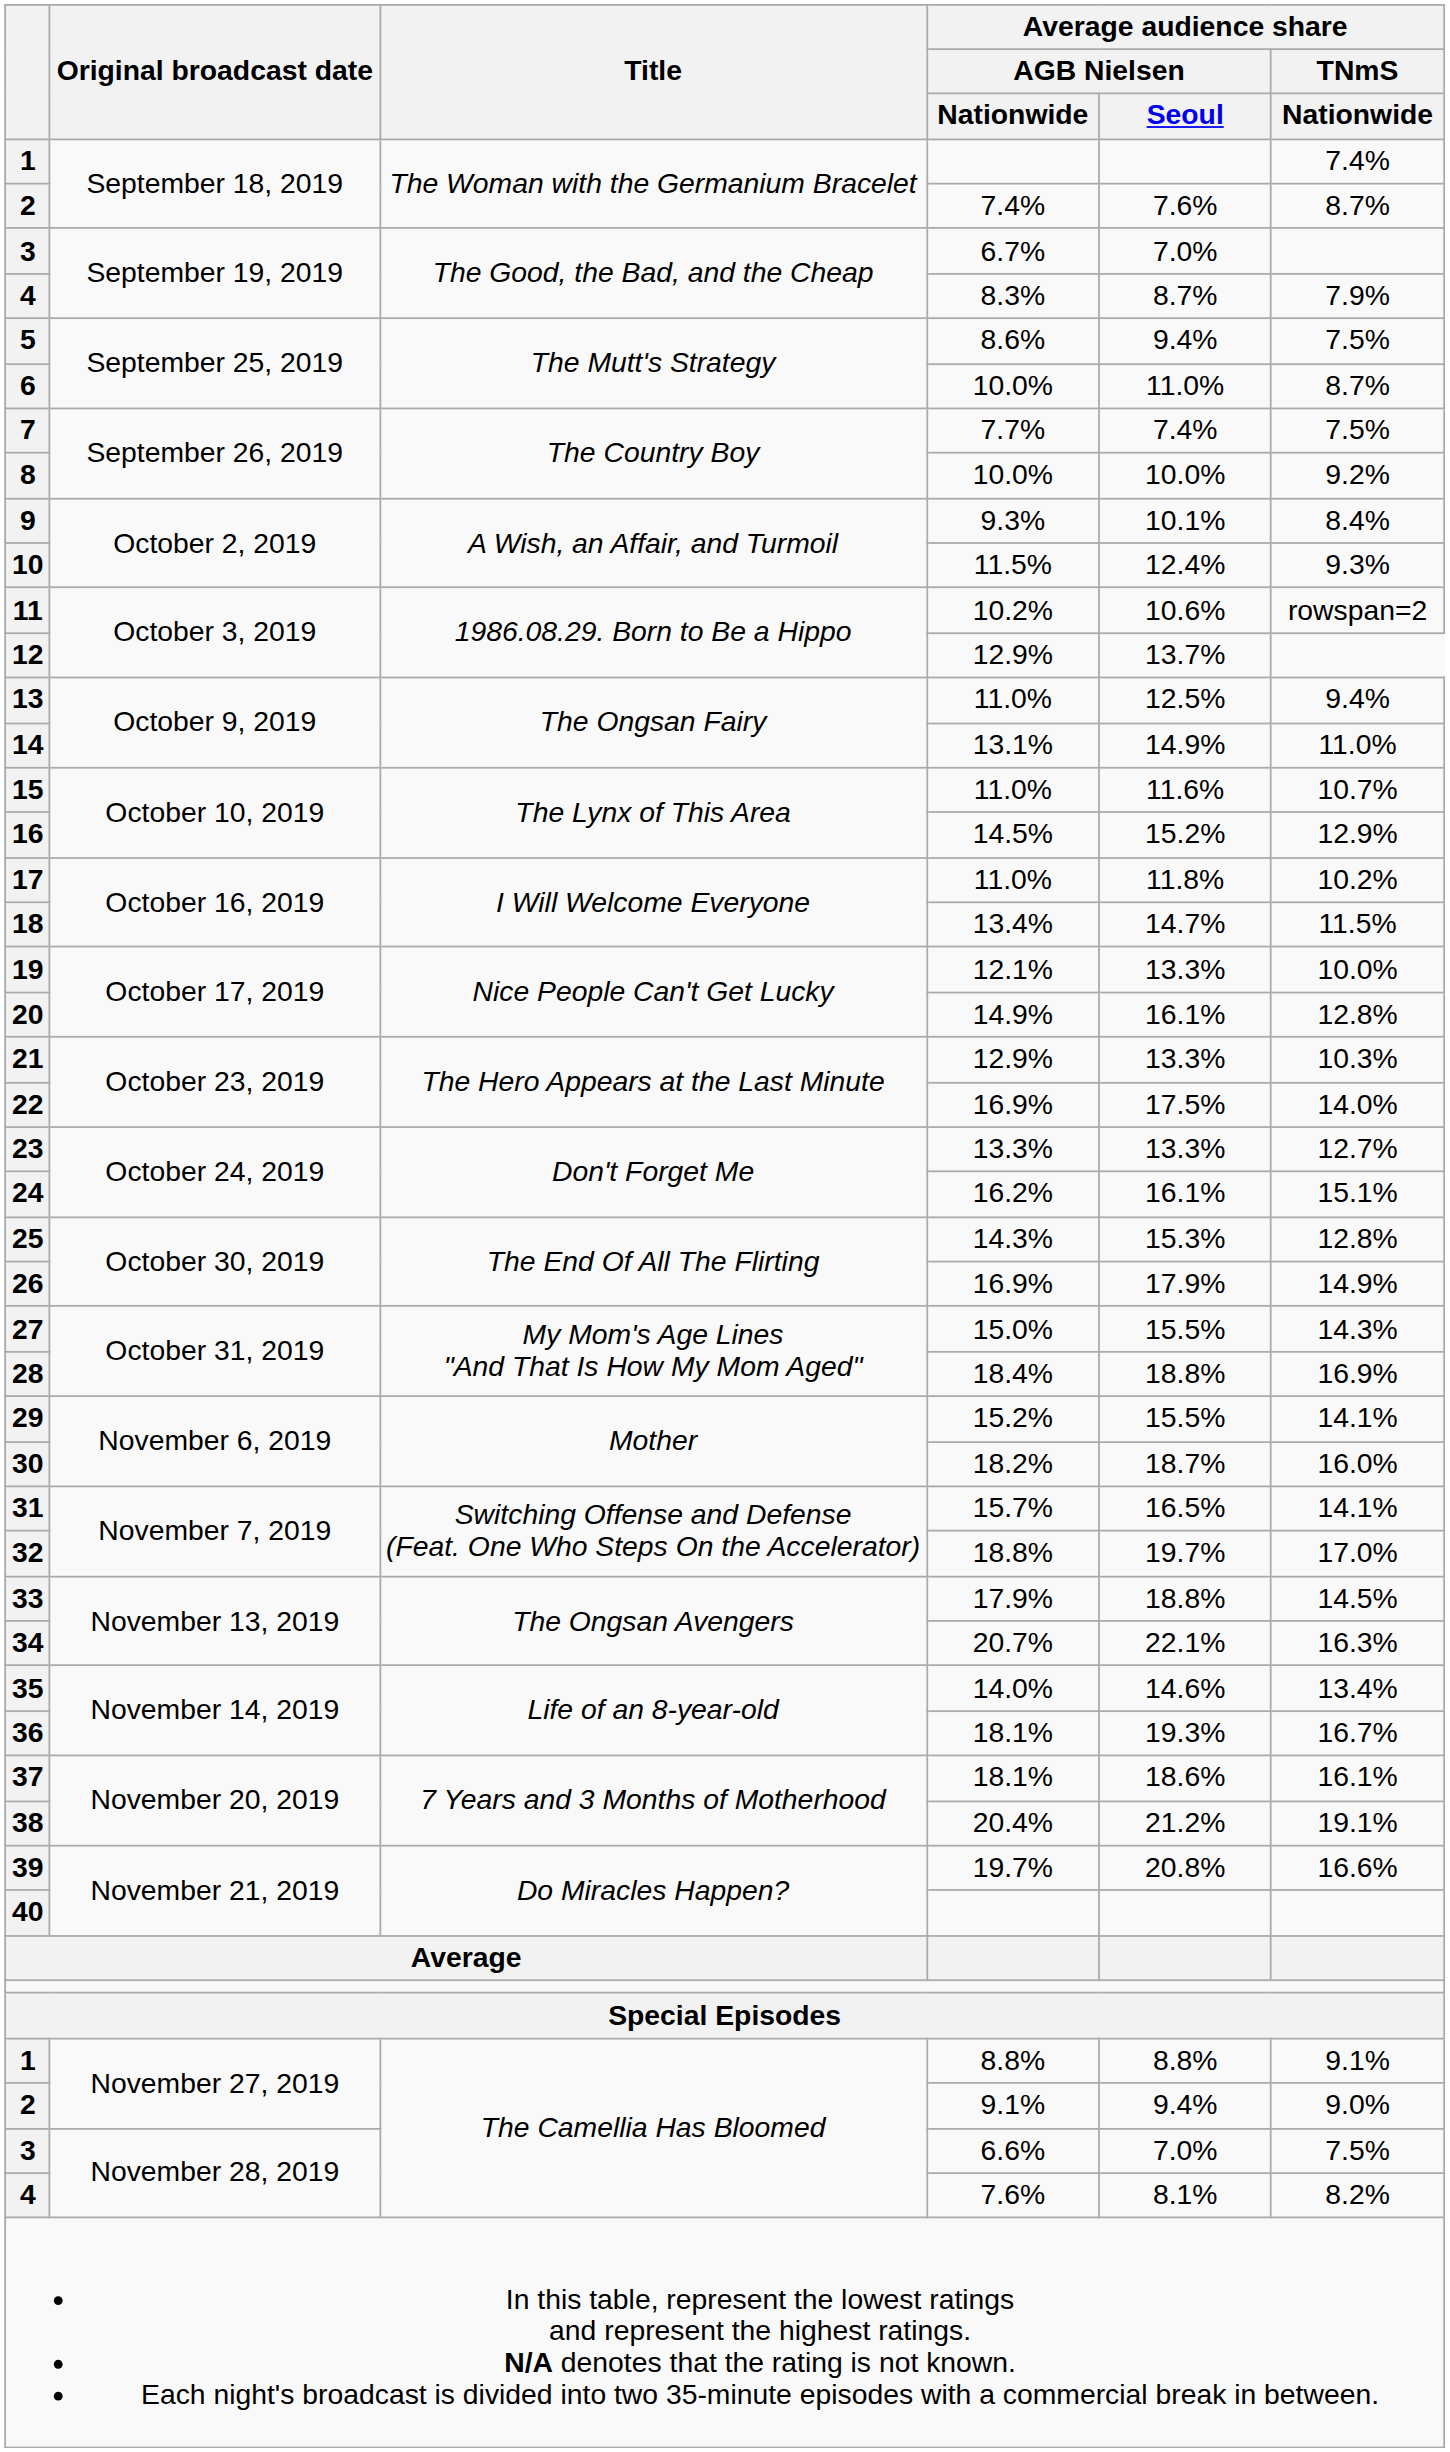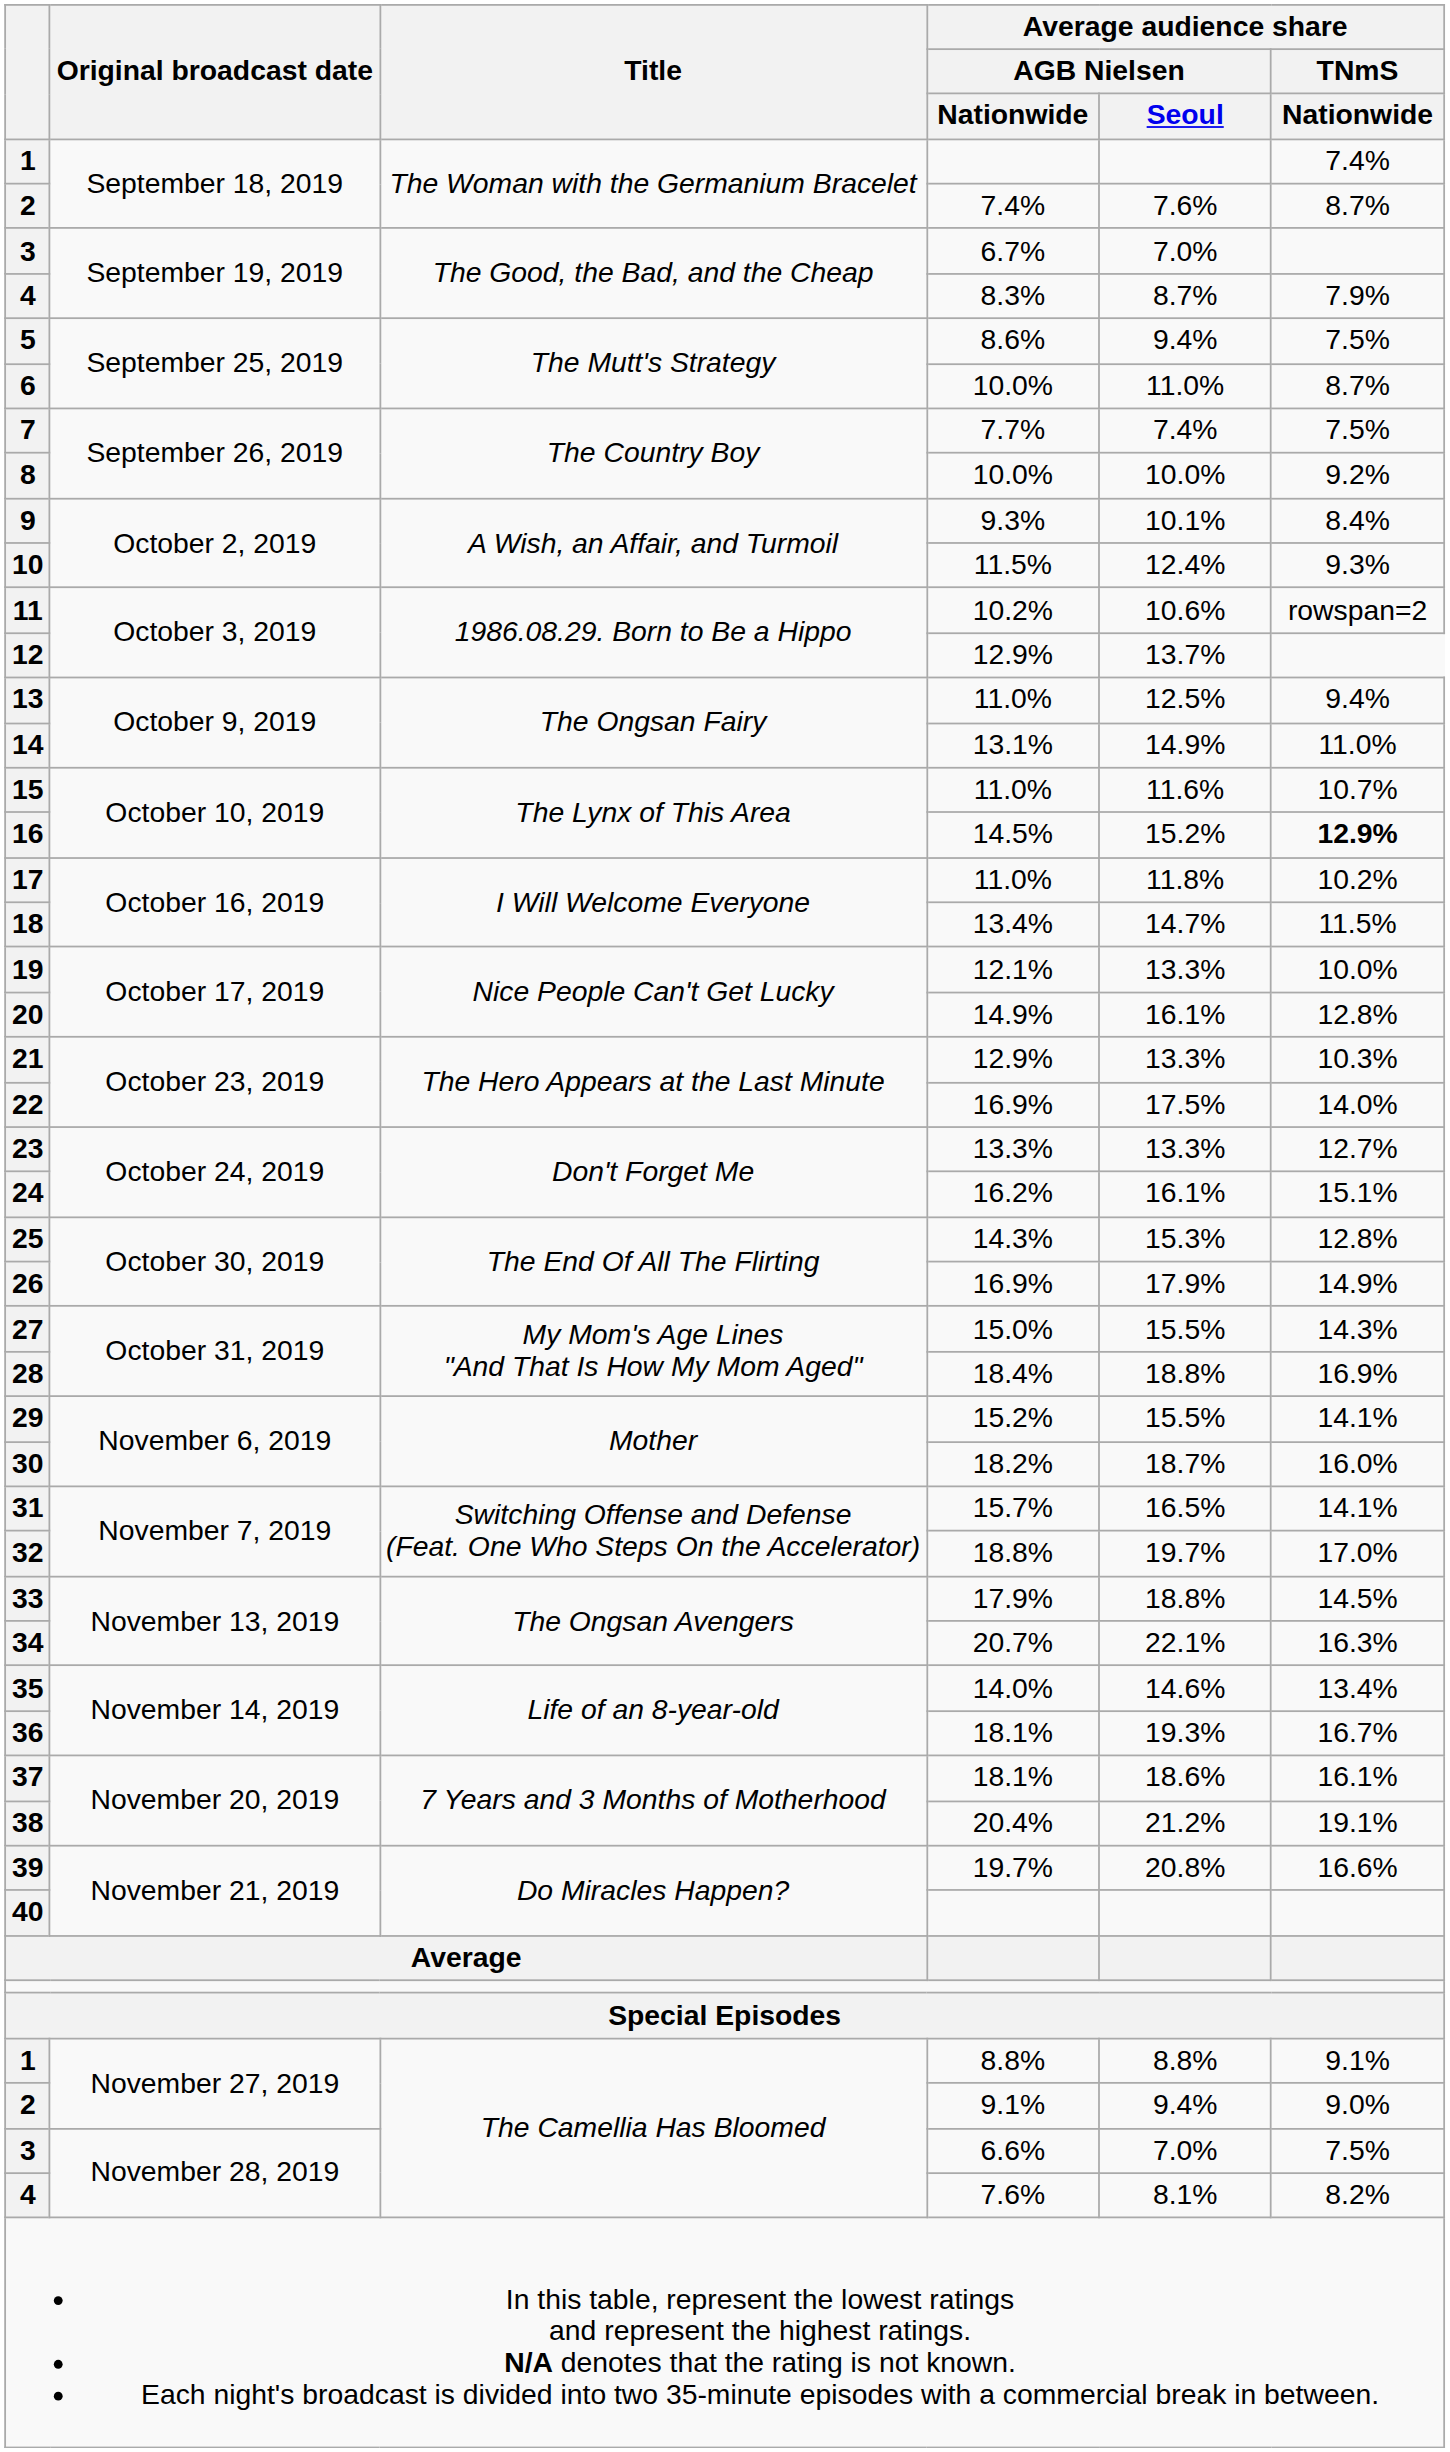16 | Average audience share / TNmS / Nationwide: normal -> bold
